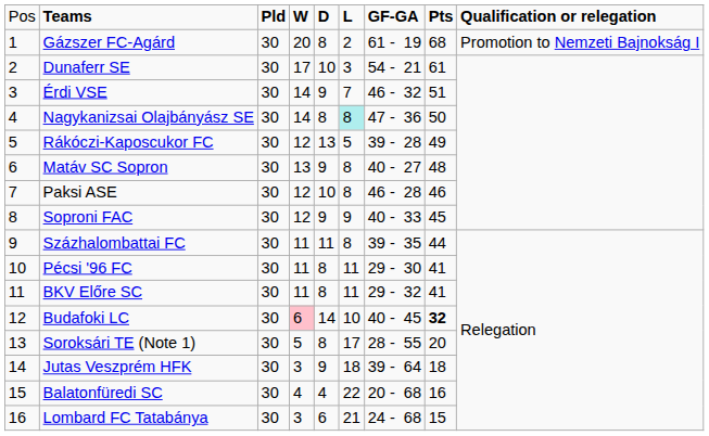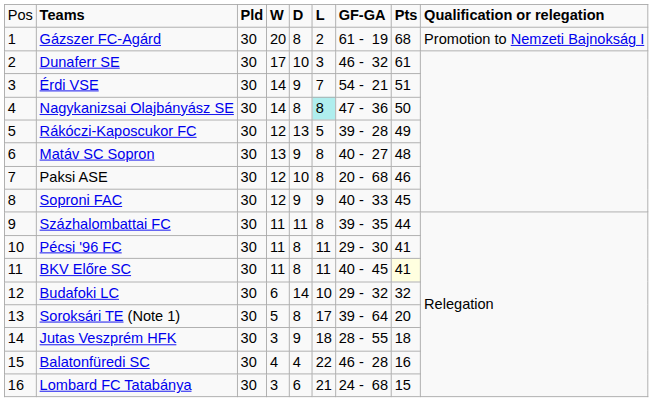Dunaferr SE | column 7: 54 - 21 -> 46 - 32
Érdi VSE | column 7: 46 - 32 -> 54 - 21
Paksi ASE | column 7: 46 - 28 -> 20 - 68
BKV Előre SC | column 7: 29 - 32 -> 40 - 45
BKV Előre SC | column 8: no background -> lightyellow background
Budafoki LC | column 4: pink background -> no background
Budafoki LC | column 7: 40 - 45 -> 29 - 32
Budafoki LC | column 8: bold -> normal
Soroksári TE (Note 1) | column 7: 28 - 55 -> 39 - 64
Jutas Veszprém HFK | column 7: 39 - 64 -> 28 - 55
Balatonfüredi SC | column 7: 20 - 68 -> 46 - 28
